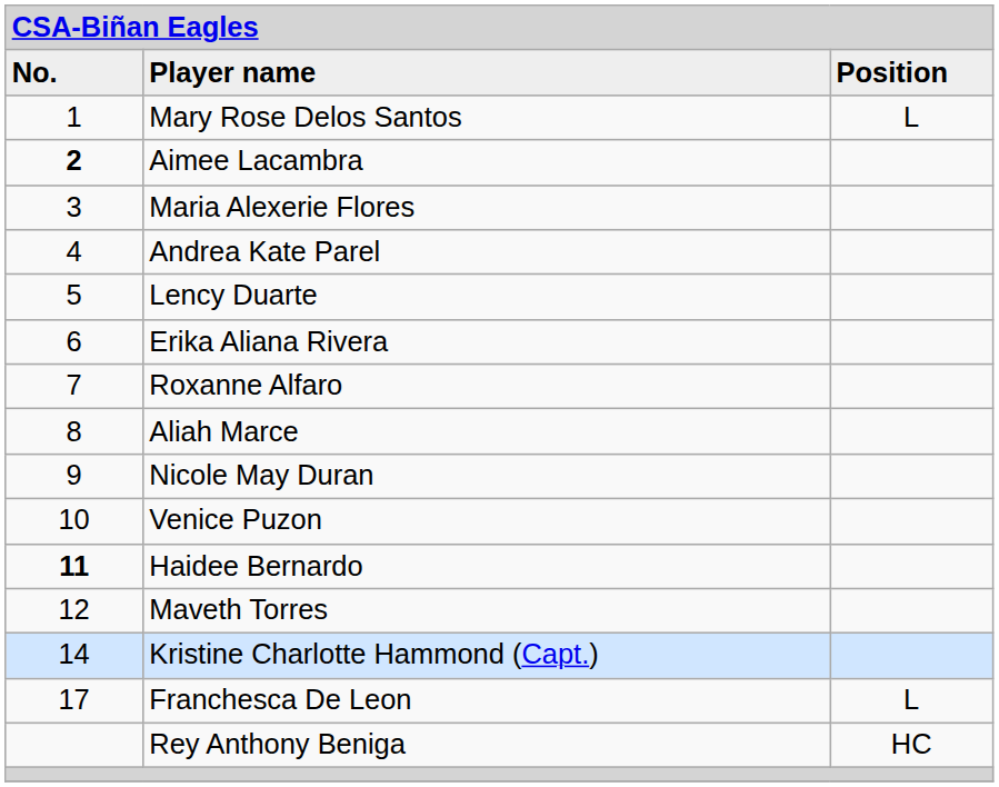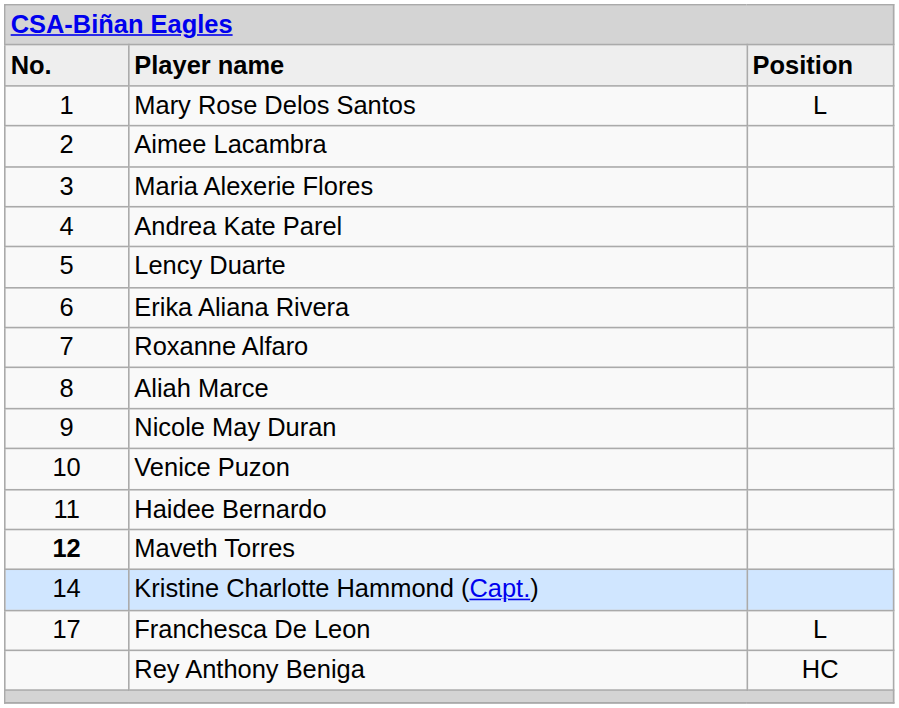Aimee Lacambra | column 1: bold -> normal
Haidee Bernardo | column 1: bold -> normal
Maveth Torres | column 1: normal -> bold
